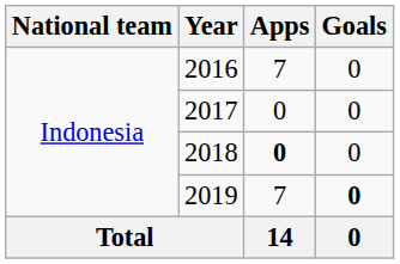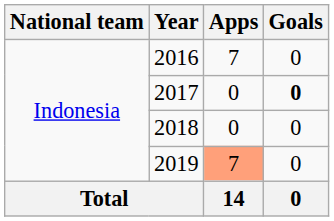2017 | Goals: normal -> bold
2018 | Apps: bold -> normal
2019 | Apps: no background -> lightsalmon background
2019 | Goals: bold -> normal
